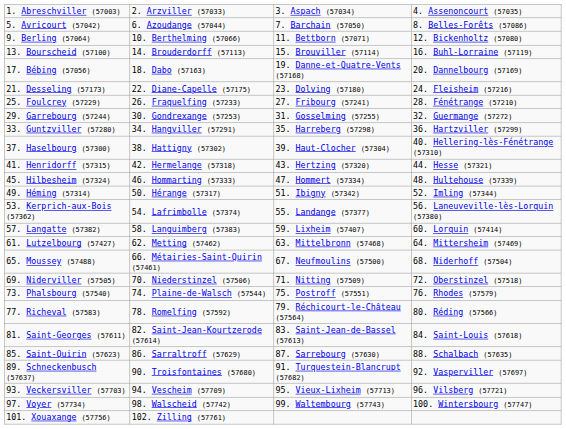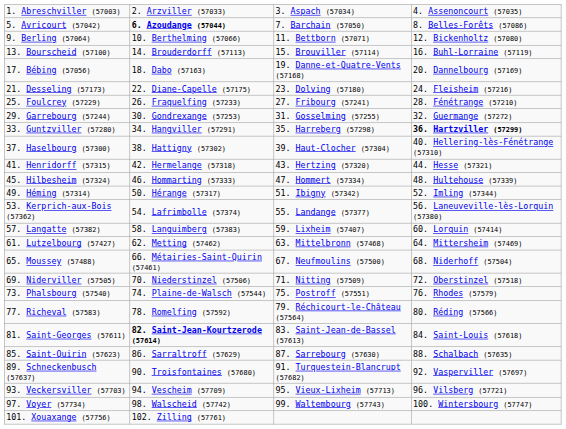5. Avricourt (57042) | column 2: normal -> bold
33. Guntzviller (57280) | column 4: normal -> bold
81. Saint-Georges (57611) | column 2: normal -> bold
